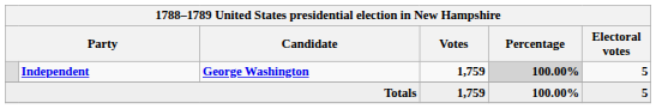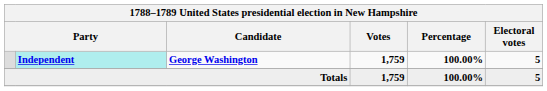row 3 | column 2: no background -> paleturquoise background
row 3 | Percentage: lightgrey background -> no background
